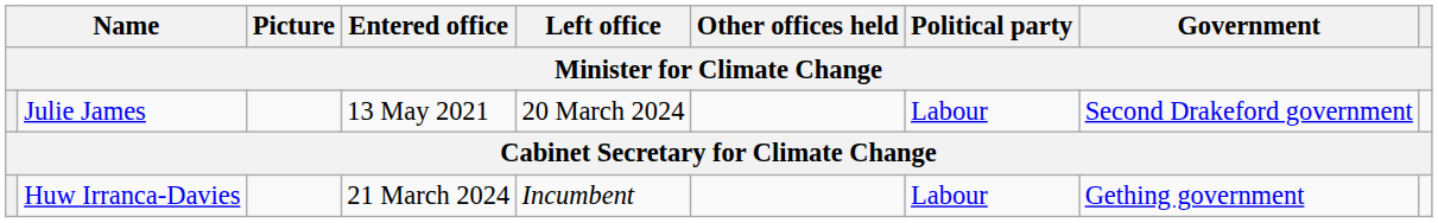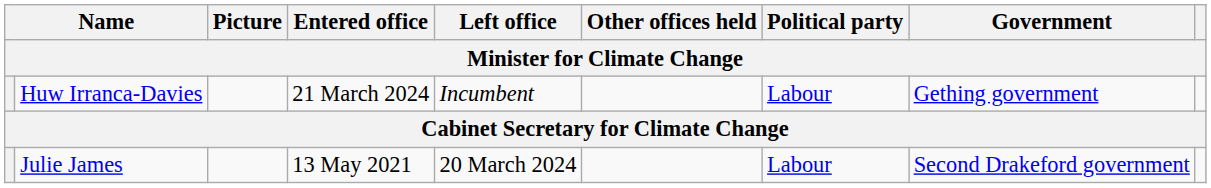rows swapped: Julie James <-> Huw Irranca-Davies
